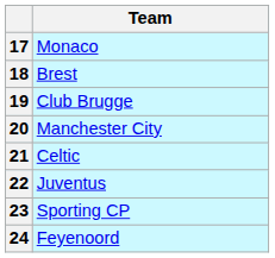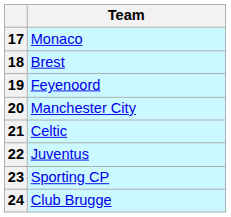19 | Team: Club Brugge -> Feyenoord
24 | Team: Feyenoord -> Club Brugge
